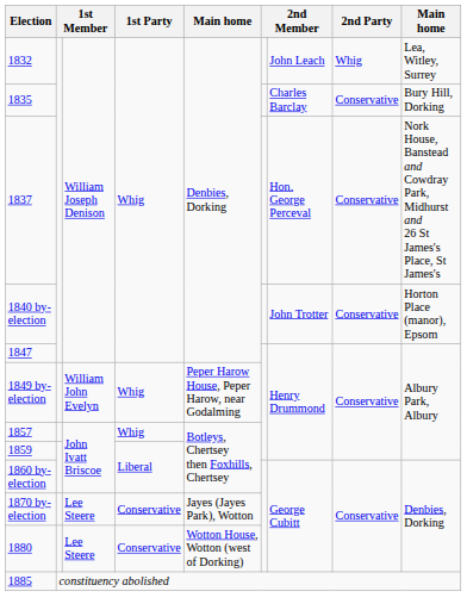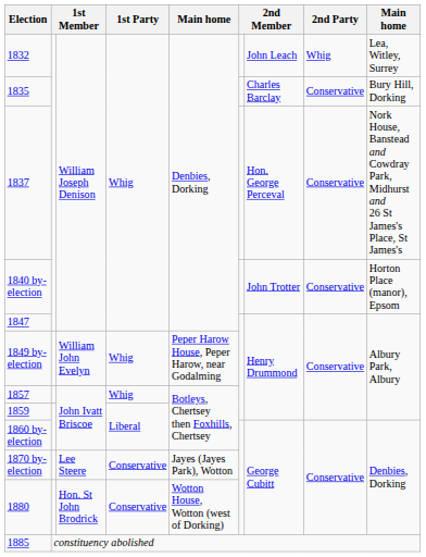1880 | column 3: Lee Steere -> Hon. St John Brodrick
